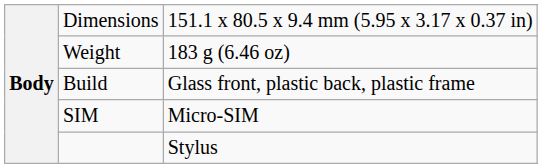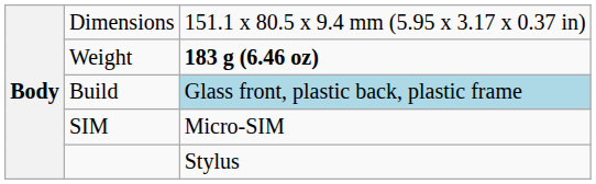Weight | column 3: normal -> bold
Build | column 3: no background -> lightblue background
